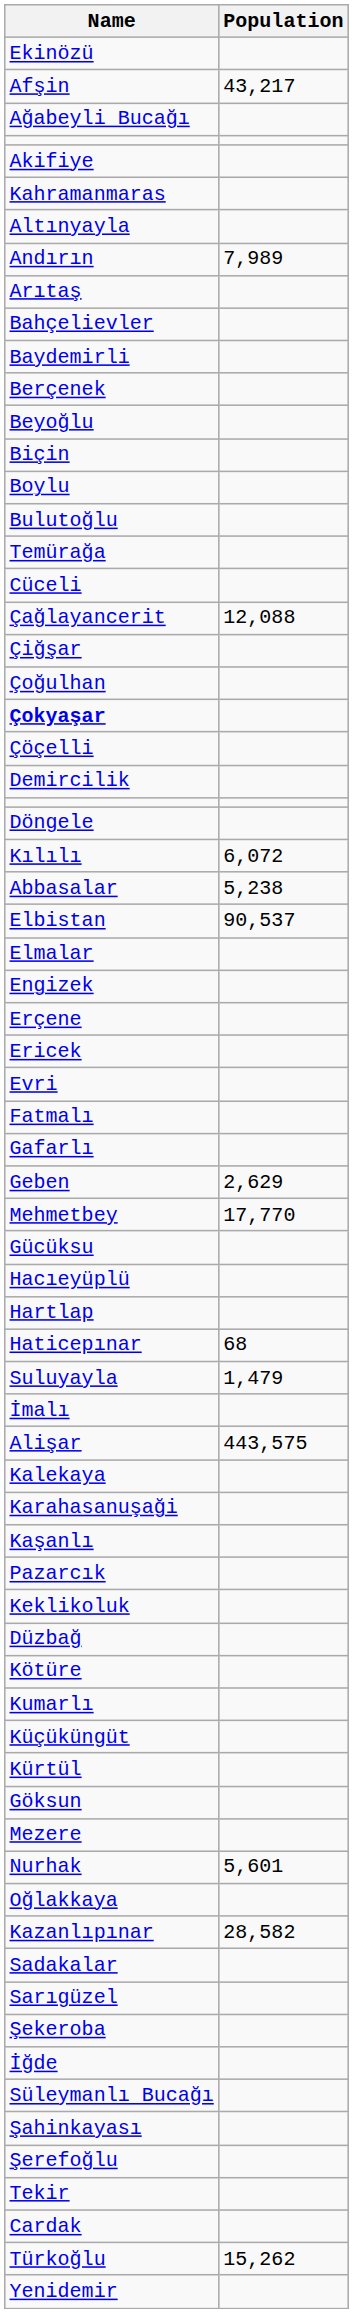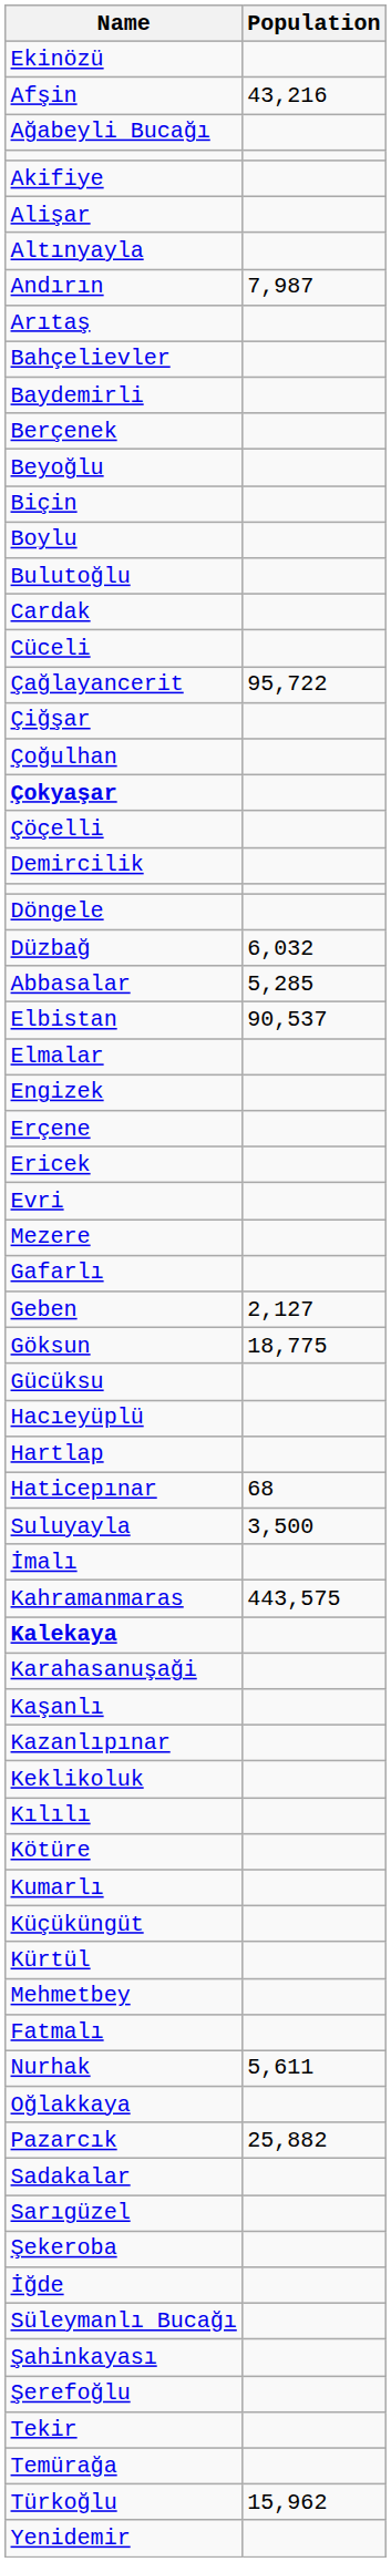row 3 | Population: 43,217 -> 43,216
row 7 | Name: Kahramanmaras -> Alişar
row 9 | Population: 7,989 -> 7,987
row 18 | Name: Temürağa -> Cardak
row 20 | Population: 12,088 -> 95,722
row 28 | Name: Kılılı -> Düzbağ
row 28 | Population: 6,072 -> 6,032
row 29 | Population: 5,238 -> 5,285
row 36 | Name: Fatmalı -> Mezere
row 38 | Population: 2,629 -> 2,127
row 39 | Name: Mehmetbey -> Göksun
row 39 | Population: 17,770 -> 18,775
row 44 | Population: 1,479 -> 3,500
row 46 | Name: Alişar -> Kahramanmaras
row 47 | Name: normal -> bold
row 50 | Name: Pazarcık -> Kazanlıpınar
row 52 | Name: Düzbağ -> Kılılı
row 57 | Name: Göksun -> Mehmetbey
row 58 | Name: Mezere -> Fatmalı
row 59 | Population: 5,601 -> 5,611
row 61 | Name: Kazanlıpınar -> Pazarcık
row 61 | Population: 28,582 -> 25,882
row 70 | Name: Cardak -> Temürağa
row 71 | Population: 15,262 -> 15,962
